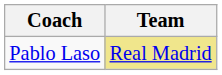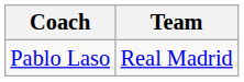Pablo Laso | Team: khaki background -> no background
